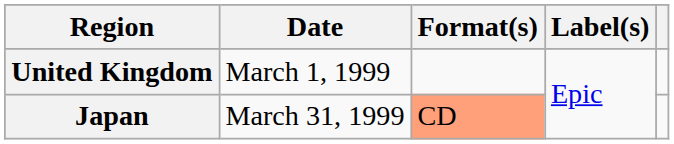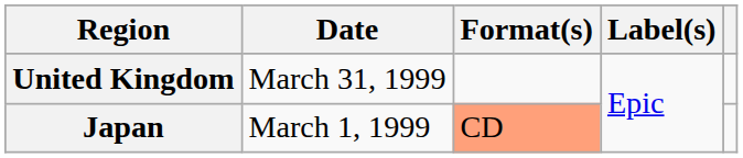United Kingdom | Date: March 1, 1999 -> March 31, 1999
Japan | Date: March 31, 1999 -> March 1, 1999
